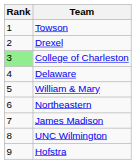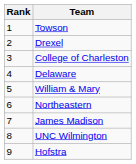College of Charleston | Rank: lightgreen background -> no background
